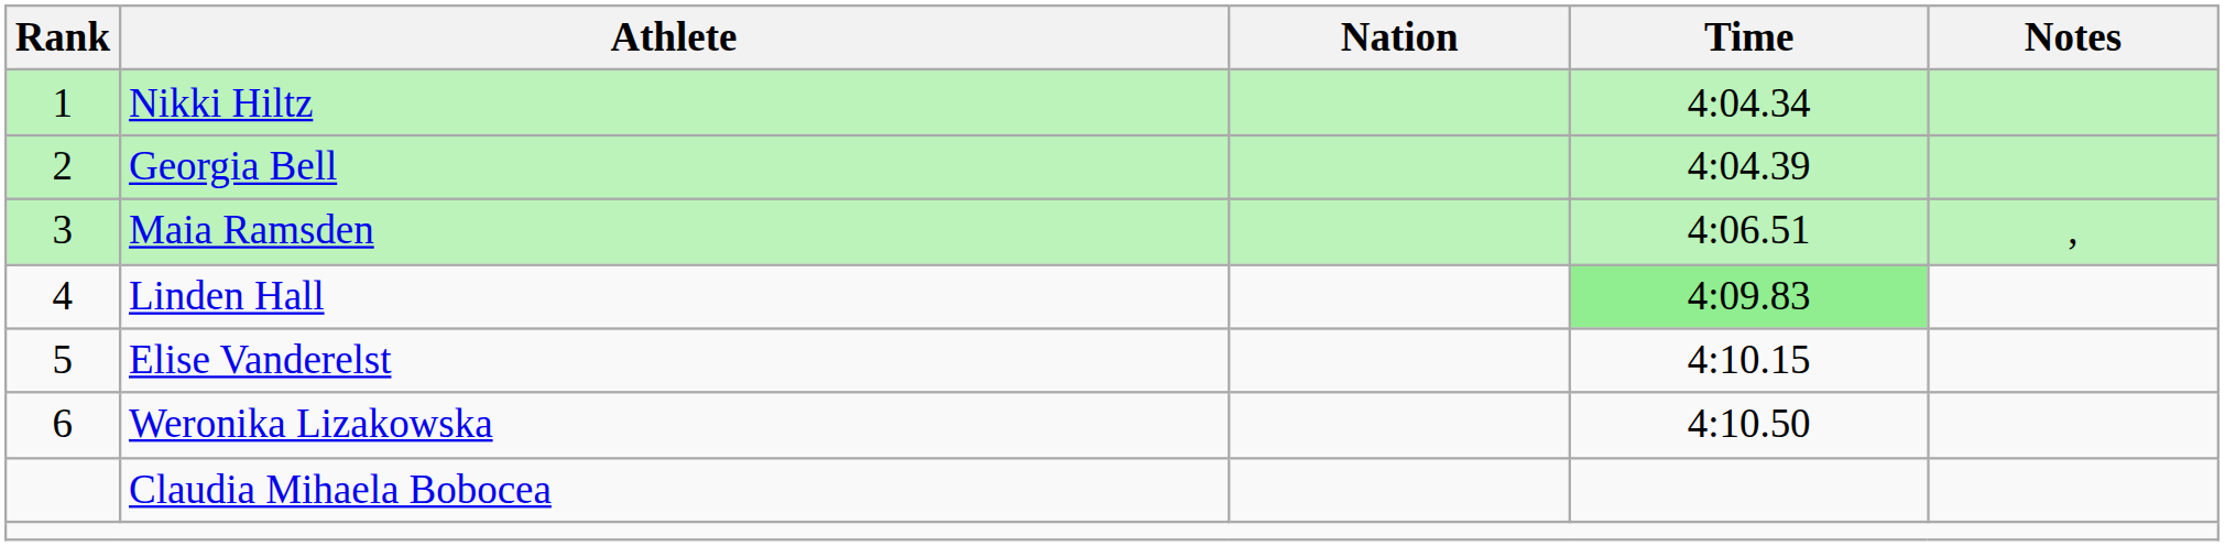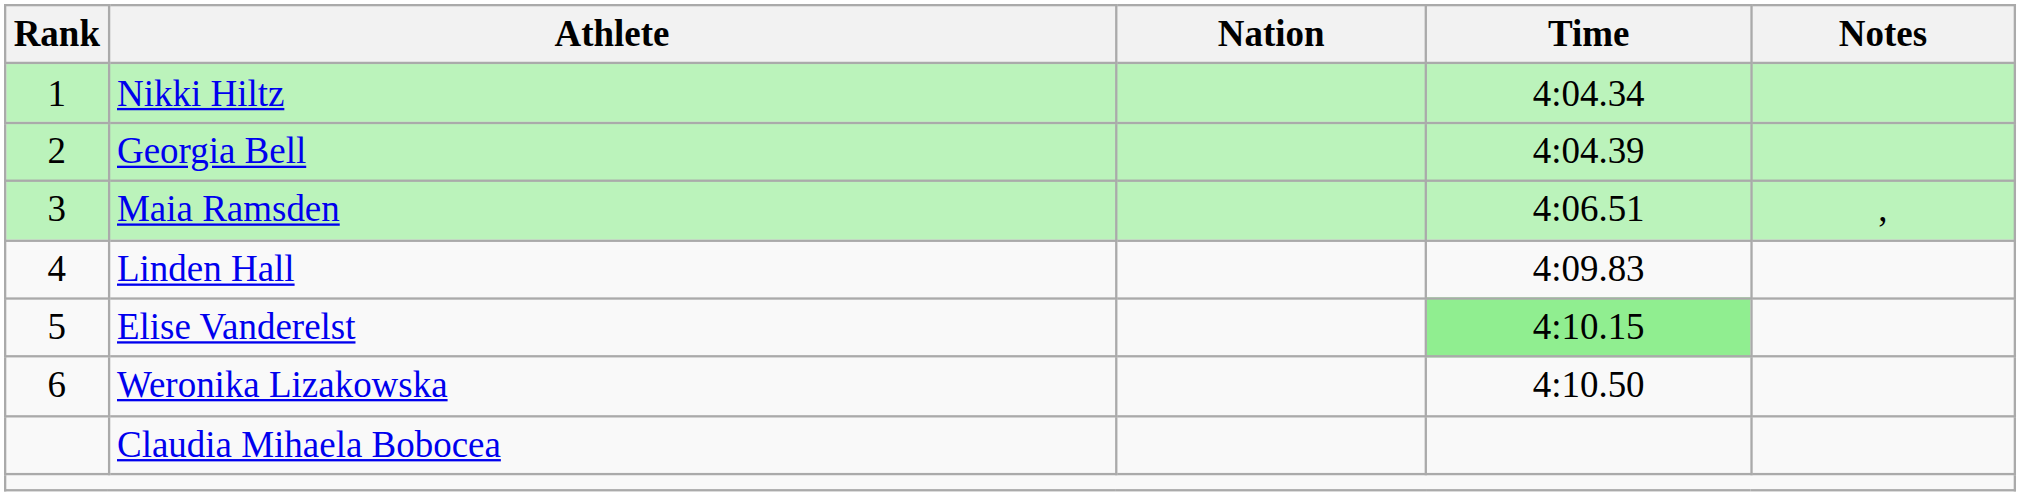Linden Hall | Time: lightgreen background -> no background
Elise Vanderelst | Time: no background -> lightgreen background
